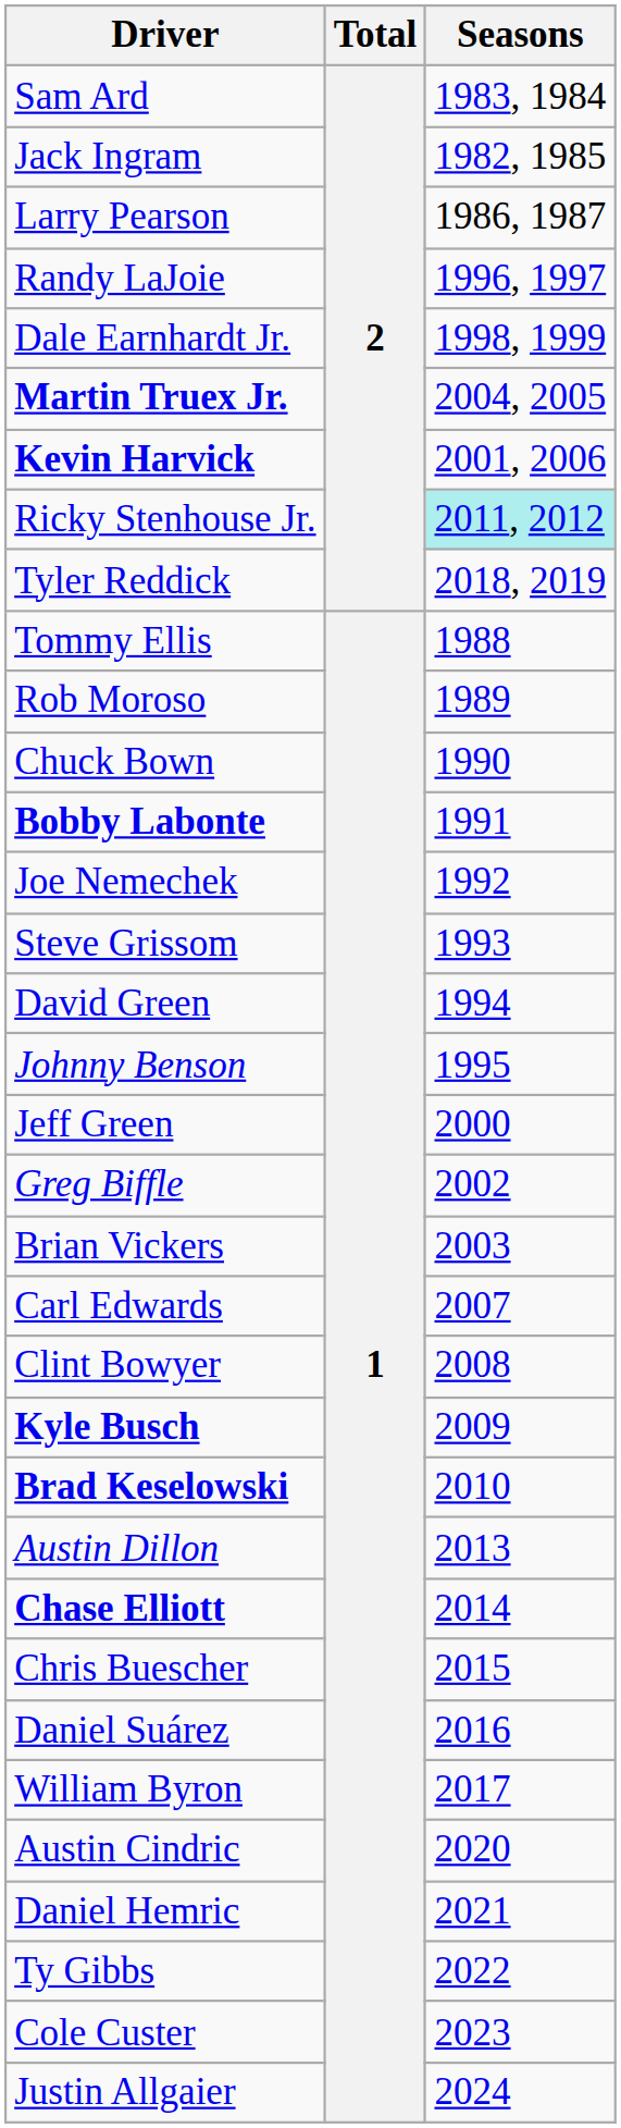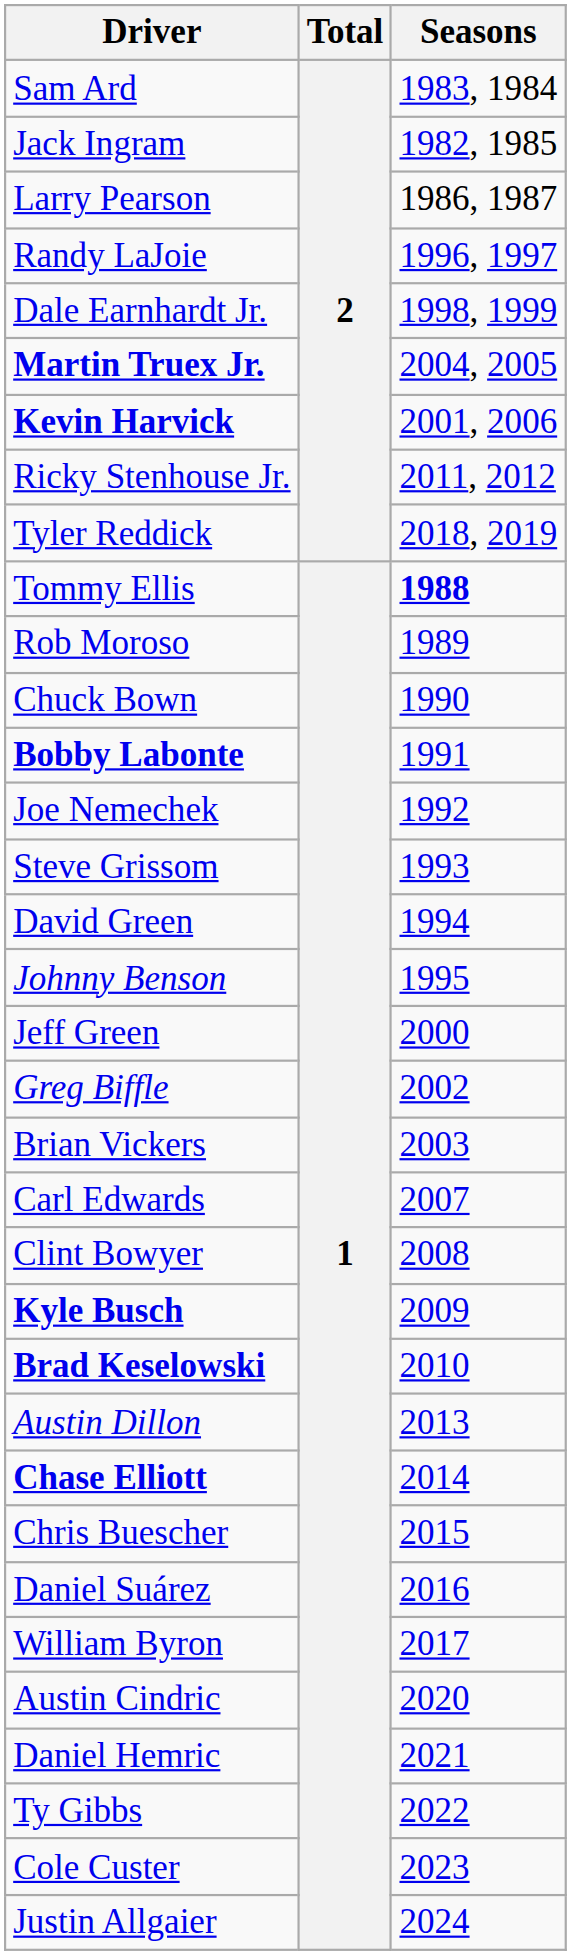Ricky Stenhouse Jr. | Seasons: paleturquoise background -> no background
Tommy Ellis | Seasons: normal -> bold
